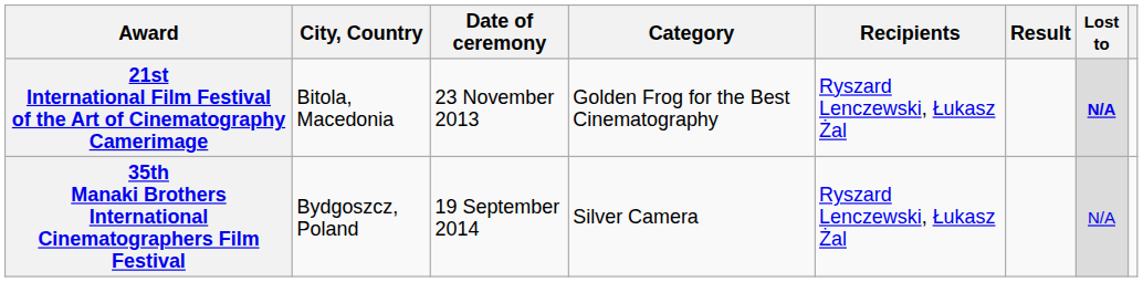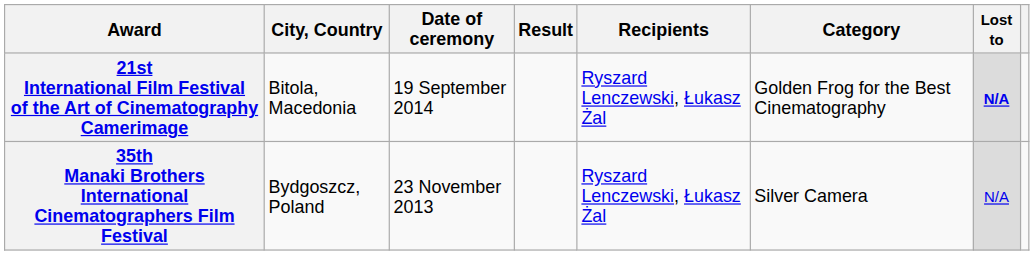columns swapped: Category <-> Result
row 2 | Date of ceremony: 23 November 2013 -> 19 September 2014
row 3 | Date of ceremony: 19 September 2014 -> 23 November 2013
